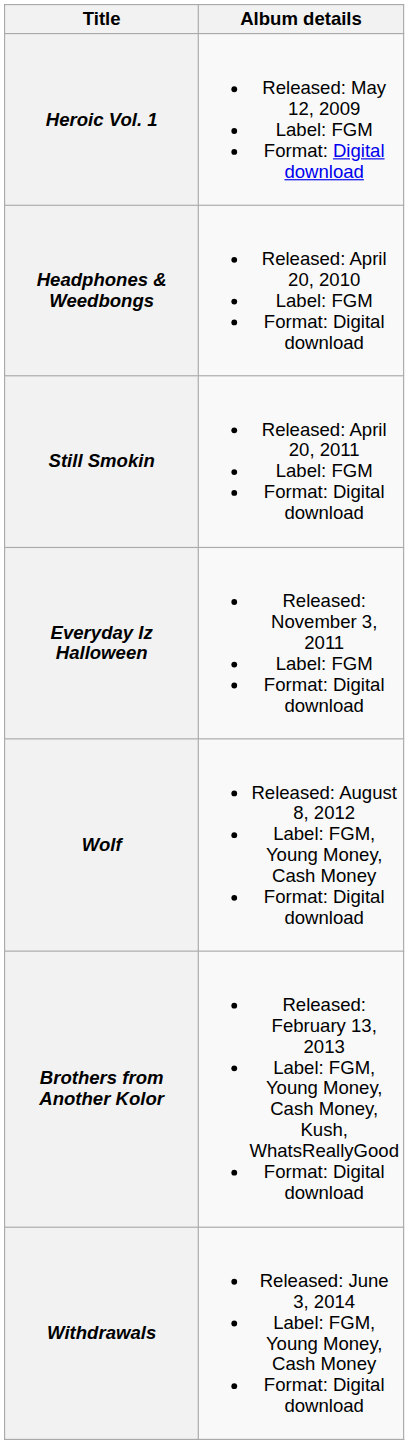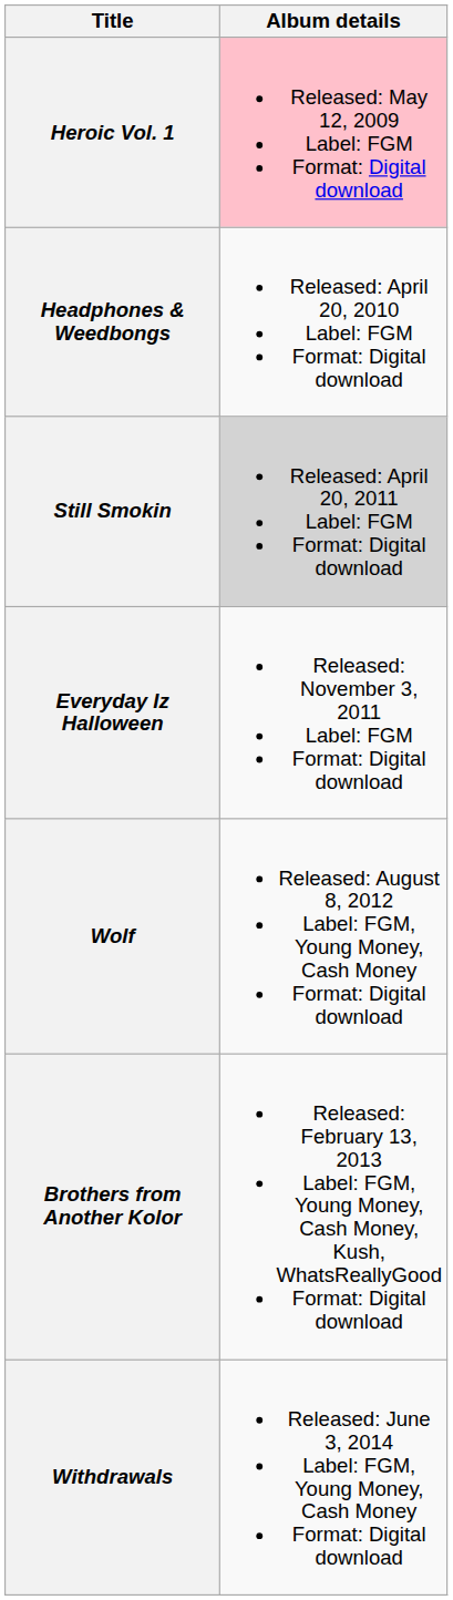Heroic Vol. 1 | Album details: no background -> pink background
Still Smokin | Album details: no background -> lightgrey background
